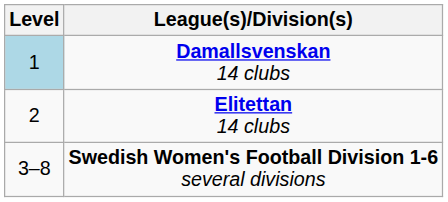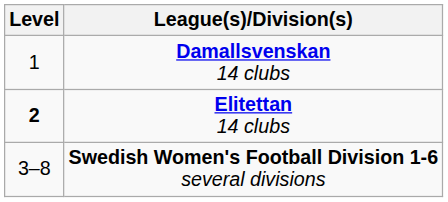Damallsvenskan 14 clubs | Level: lightblue background -> no background
Elitettan 14 clubs | Level: normal -> bold
